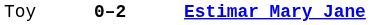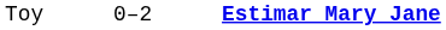Toy | column 2: bold -> normal
